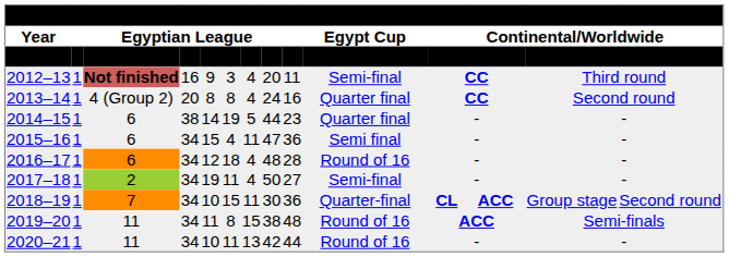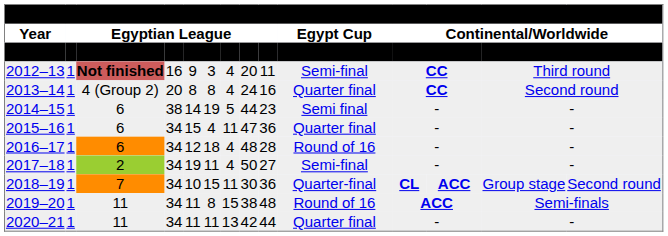2014–15 | column 10: Quarter final -> Semi final
2015–16 | column 10: Semi final -> Quarter final
2020–21 | column 5: 10 -> 11
2020–21 | column 10: Round of 16 -> Quarter final
